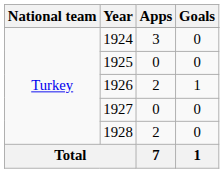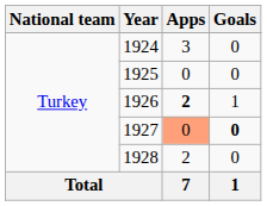1926 | Apps: normal -> bold
1927 | Apps: no background -> lightsalmon background
1927 | Goals: normal -> bold
